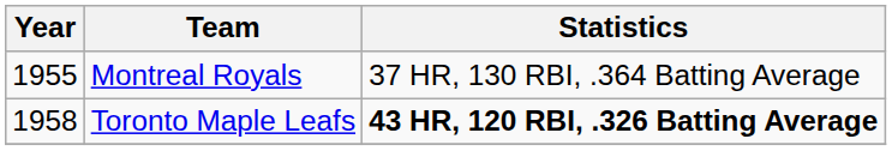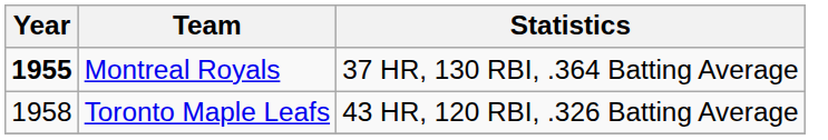row 2 | Year: normal -> bold
row 3 | Statistics: bold -> normal
